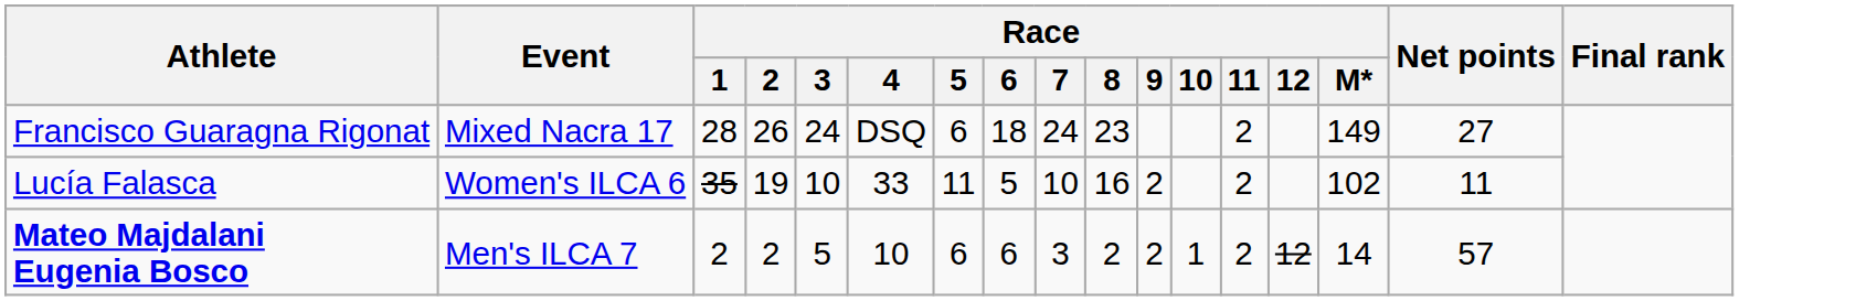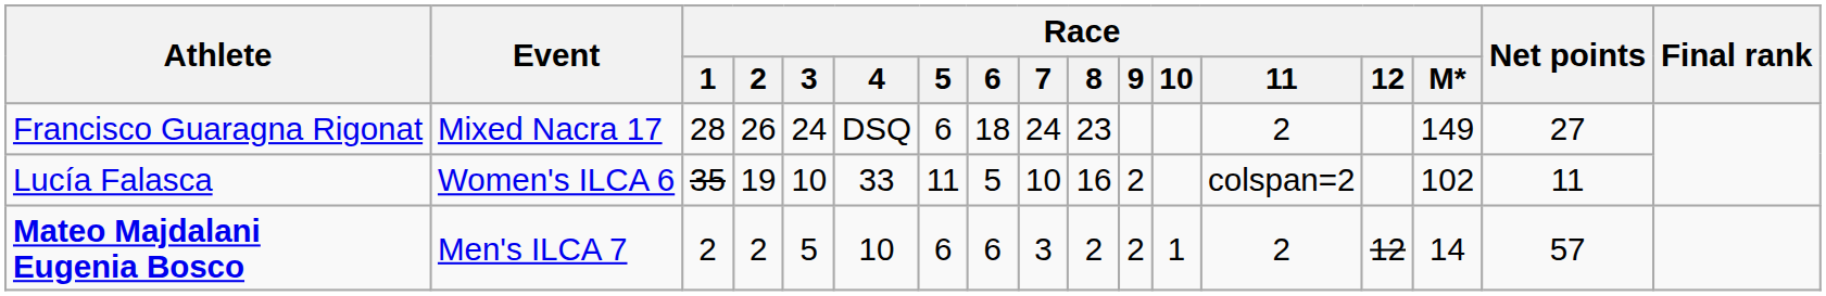Lucía Falasca | Race / 11: 2 -> colspan=2
